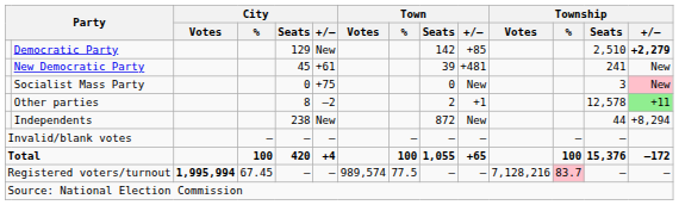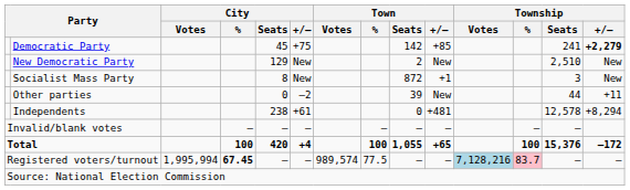Democratic Party | City / Seats: 129 -> 45
Democratic Party | City / +/–: New -> +75
Democratic Party | Township / Seats: 2,510 -> 241
New Democratic Party | City / Seats: 45 -> 129
New Democratic Party | City / +/–: +61 -> New
New Democratic Party | Town / Seats: 39 -> 2
New Democratic Party | Town / +/–: +481 -> New
New Democratic Party | Township / Seats: 241 -> 2,510
Socialist Mass Party | City / Seats: 0 -> 8
Socialist Mass Party | City / +/–: +75 -> New
Socialist Mass Party | Town / Seats: 0 -> 872
Socialist Mass Party | Town / +/–: New -> +1
Socialist Mass Party | Township / +/–: pink background -> no background
Other parties | City / Seats: 8 -> 0
Other parties | Town / Seats: 2 -> 39
Other parties | Town / +/–: +1 -> New
Other parties | Township / Seats: 12,578 -> 44
Other parties | Township / +/–: lightgreen background -> no background
Independents | City / +/–: New -> +61
Independents | Town / Seats: 872 -> 0
Independents | Town / +/–: New -> +481
Independents | Township / Seats: 44 -> 12,578
Registered voters/turnout | City / Votes: bold -> normal
Registered voters/turnout | City / %: normal -> bold
Registered voters/turnout | Township / Votes: no background -> lightblue background
